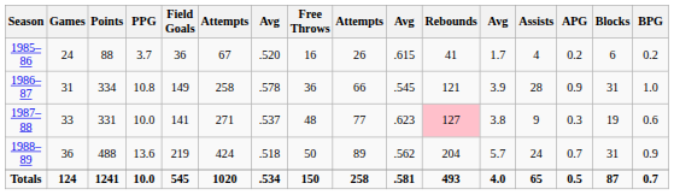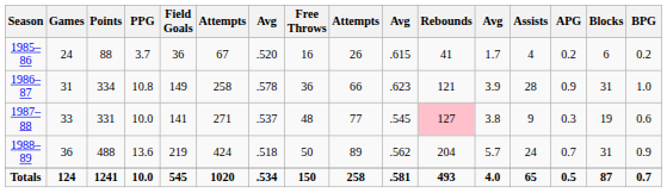1986–87 | column 10: .545 -> .623
1987–88 | column 10: .623 -> .545
